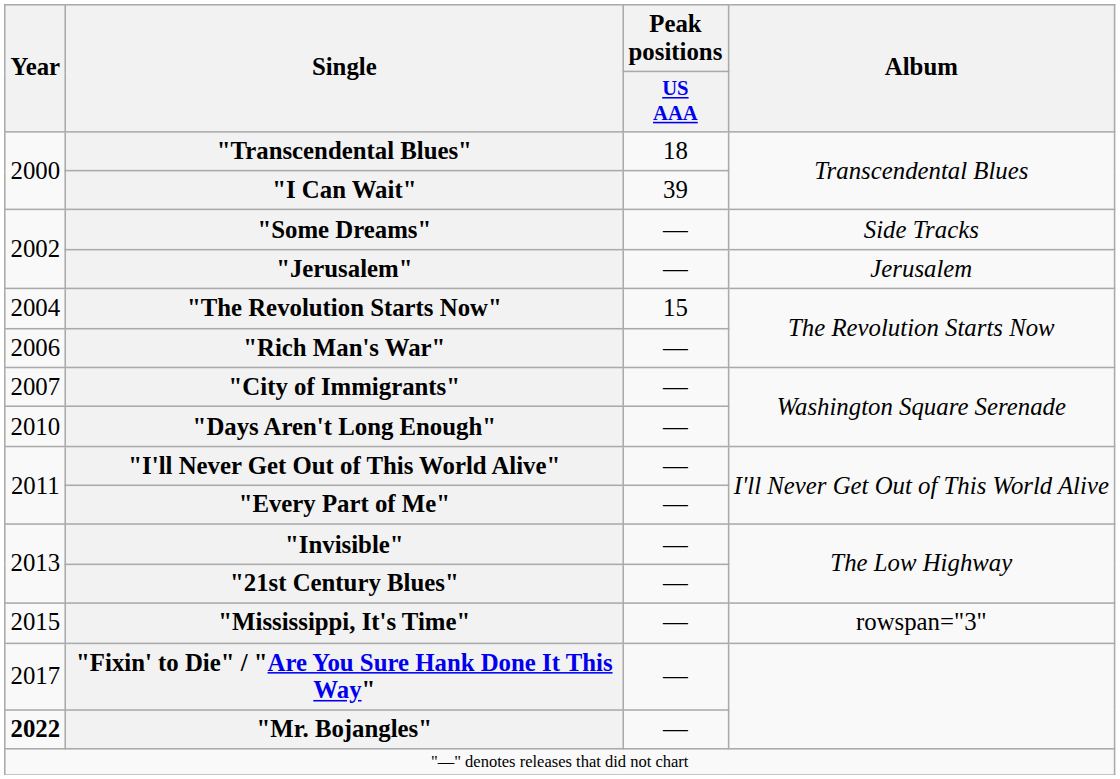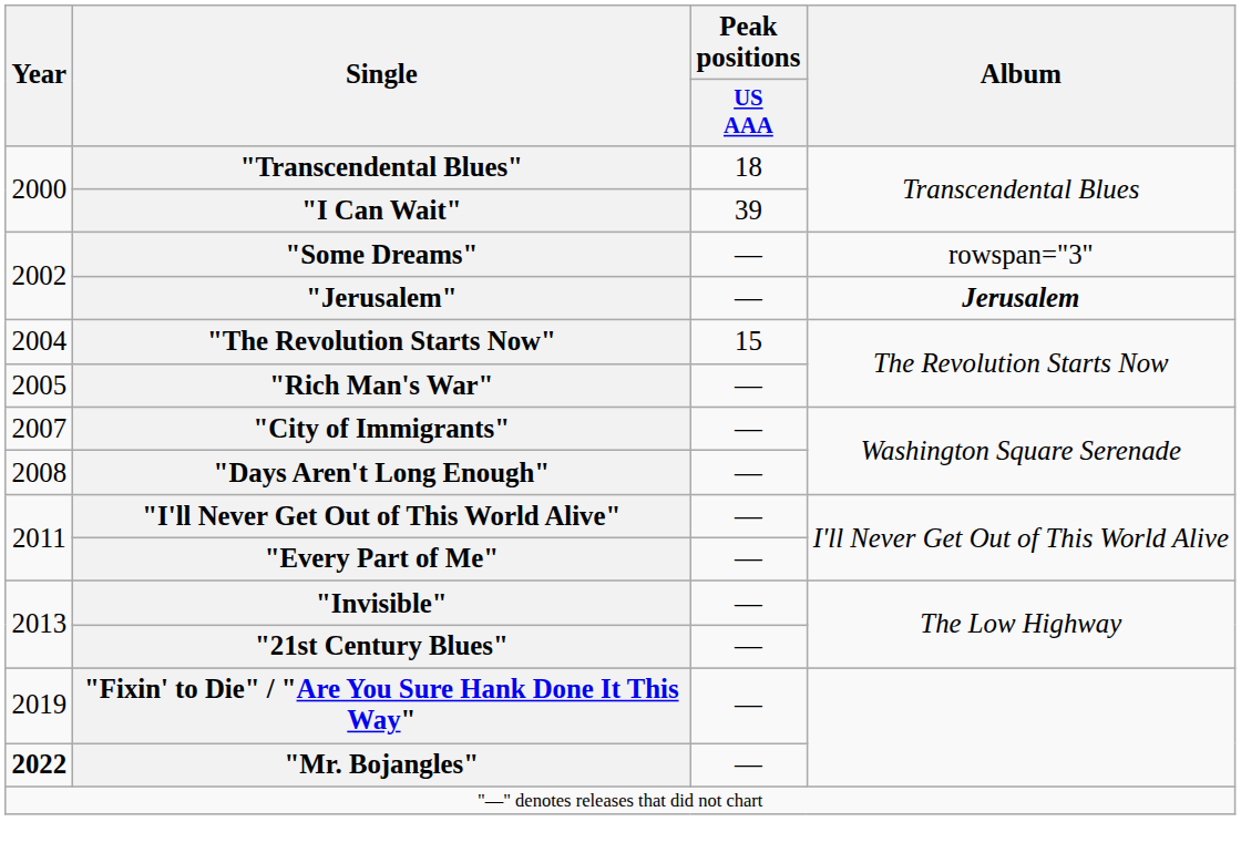"Some Dreams" | Album: Side Tracks -> rowspan="3"
"Jerusalem" | Album: normal -> bold
"Rich Man's War" | Year: 2006 -> 2005
"Days Aren't Long Enough" | Year: 2010 -> 2008
- row: 2015 | "Mississippi, It's Time" | — | rowspan="3"
"Fixin' to Die" / "Are You Sure Hank Done It This Way" | Year: 2017 -> 2019
